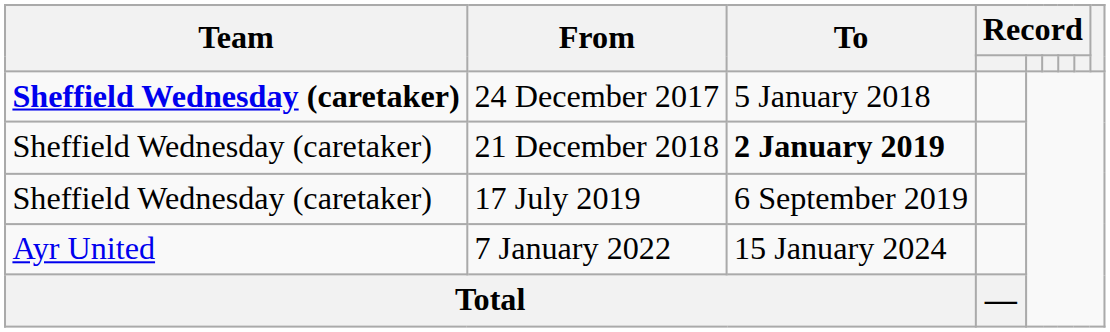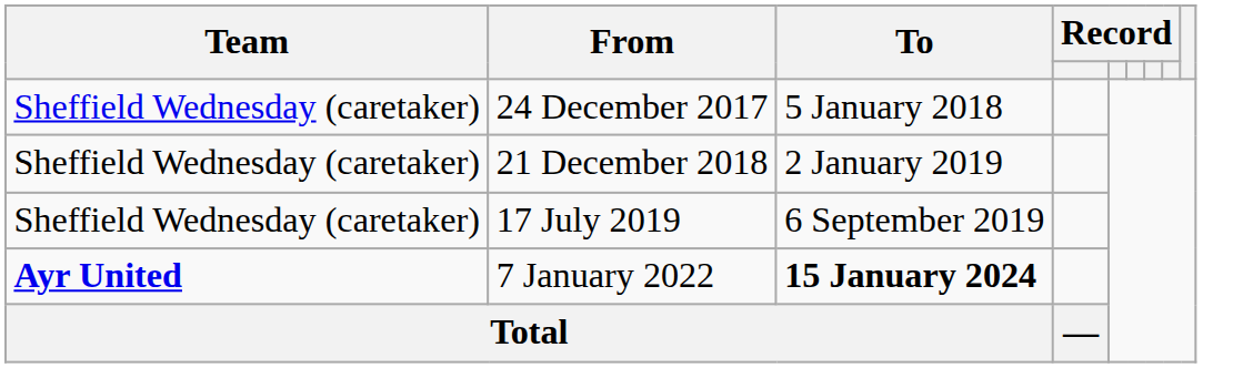24 December 2017 | Team: bold -> normal
21 December 2018 | To: bold -> normal
7 January 2022 | Team: normal -> bold
7 January 2022 | To: normal -> bold
